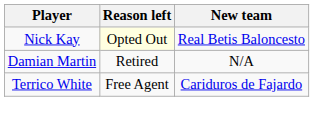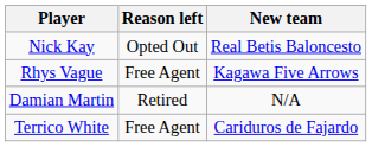Nick Kay | Reason left: lightyellow background -> no background
+ row: Rhys Vague | Free Agent | Kagawa Five Arrows
